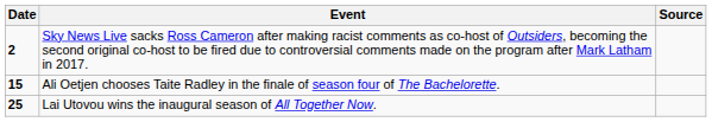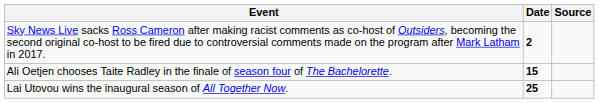columns swapped: Date <-> Event
